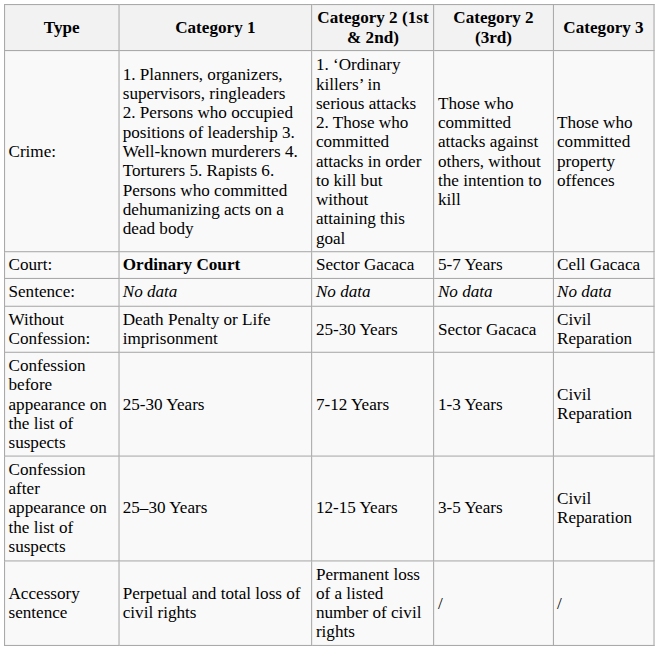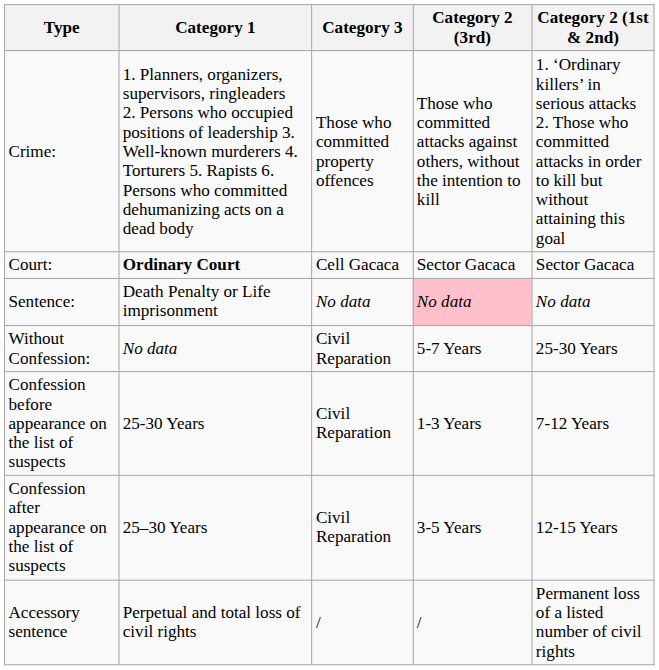columns swapped: Category 2 (1st & 2nd) <-> Category 3
Court: | Category 2 (3rd): 5-7 Years -> Sector Gacaca
Sentence: | Category 1: No data -> Death Penalty or Life imprisonment
Sentence: | Category 2 (3rd): no background -> pink background
Without Confession: | Category 1: Death Penalty or Life imprisonment -> No data
Without Confession: | Category 2 (3rd): Sector Gacaca -> 5-7 Years
